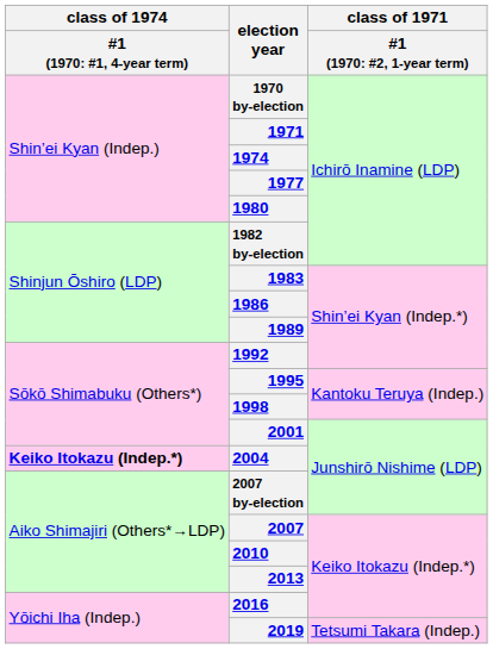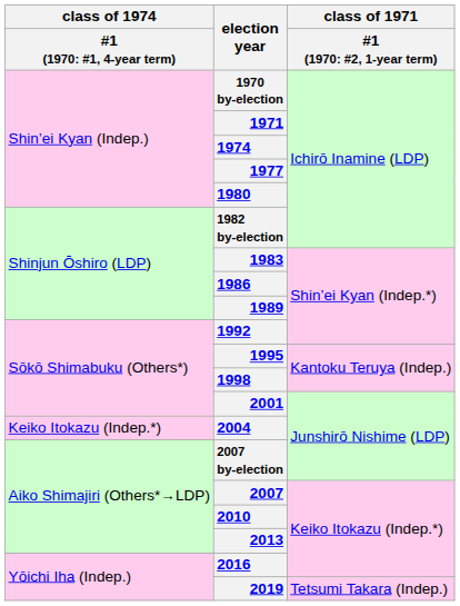2004 | column 1: bold -> normal
